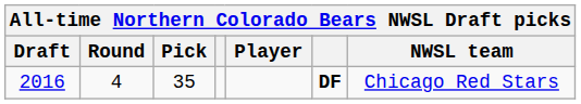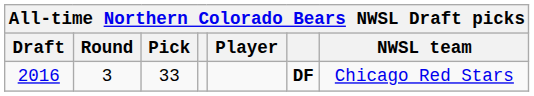2016 | Round: 4 -> 3
2016 | Pick: 35 -> 33
